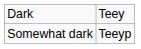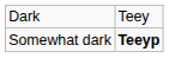Somewhat dark | column 2: normal -> bold
